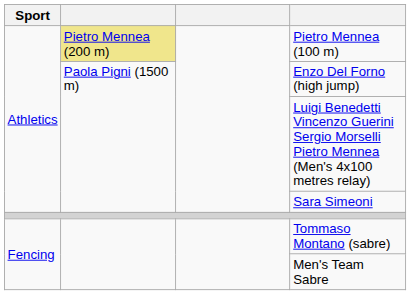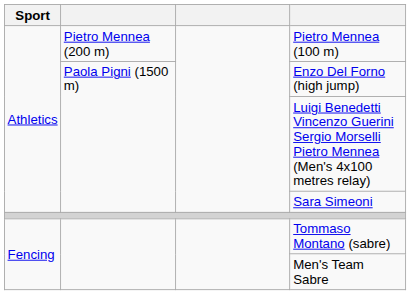Pietro Mennea (100 m) | column 2: khaki background -> no background
